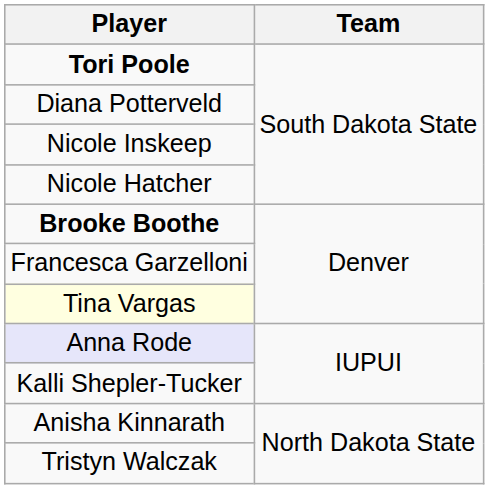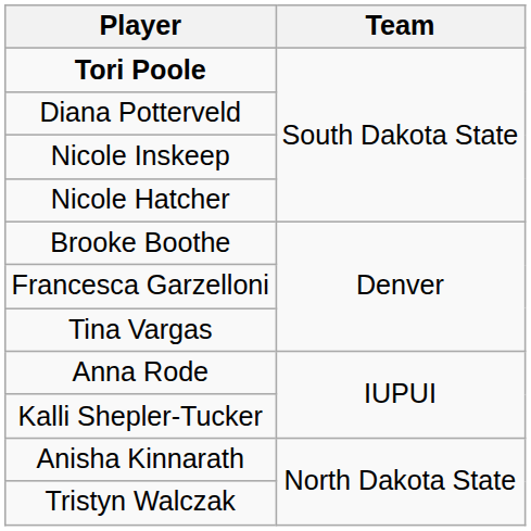Brooke Boothe | Player: bold -> normal
Tina Vargas | Player: lightyellow background -> no background
Anna Rode | Player: lavender background -> no background
